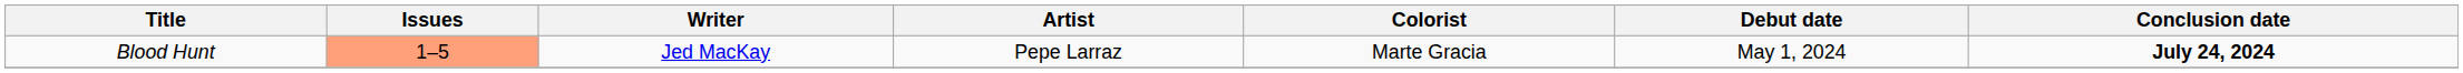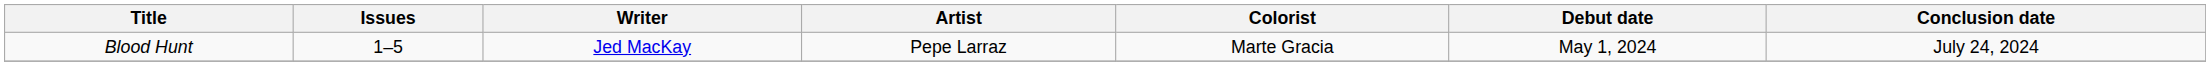Blood Hunt | Issues: lightsalmon background -> no background
Blood Hunt | Conclusion date: bold -> normal
